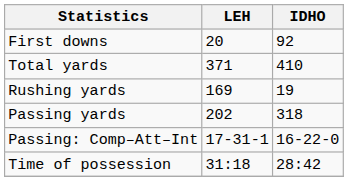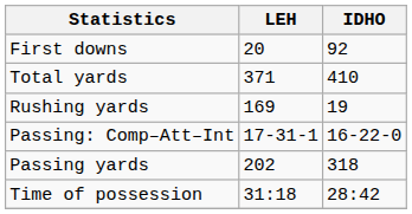rows swapped: Passing yards <-> Passing: Comp–Att–Int
